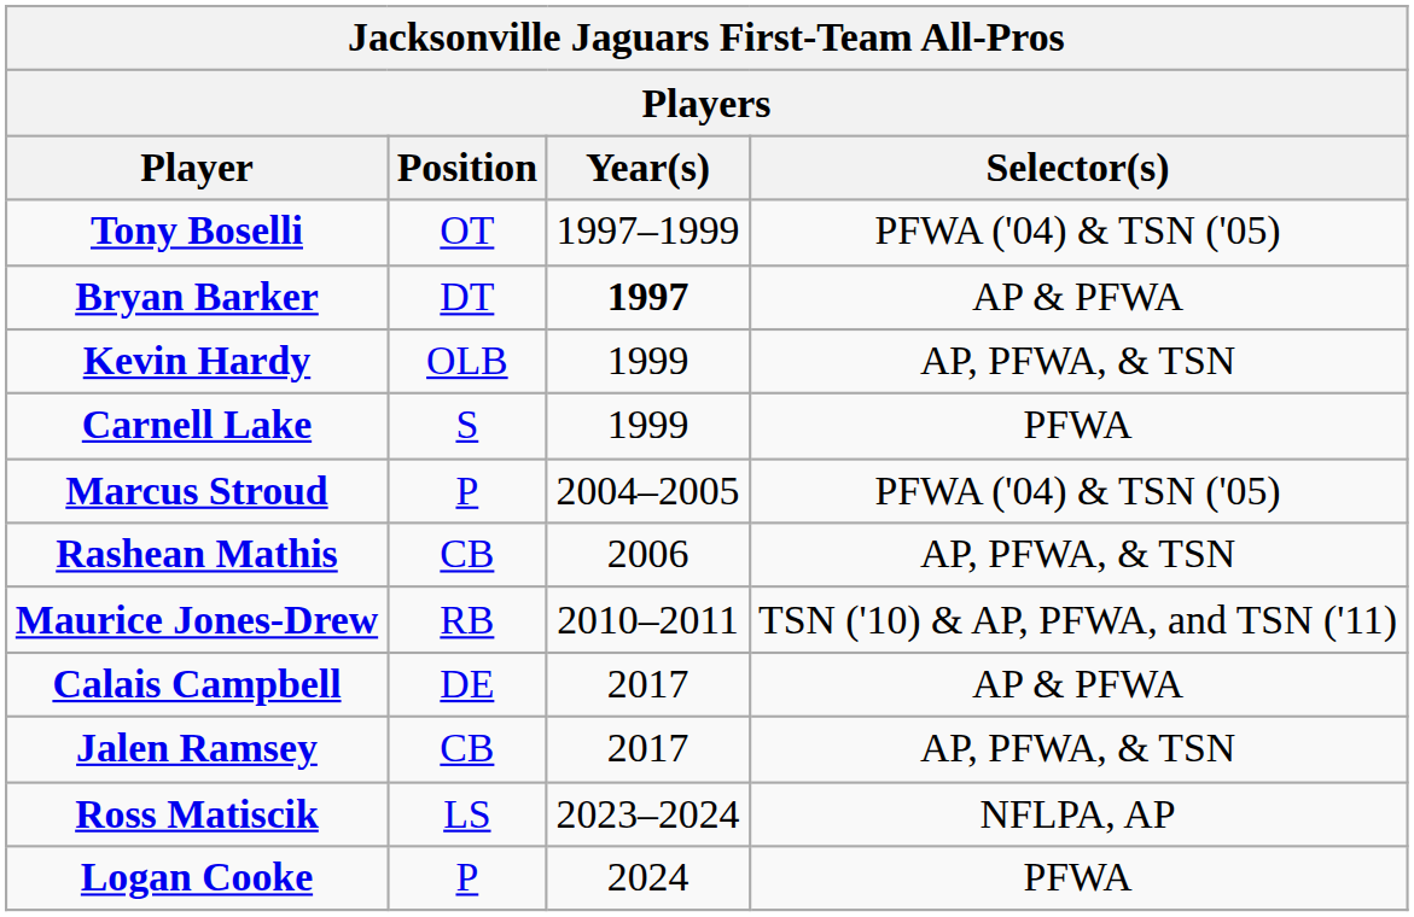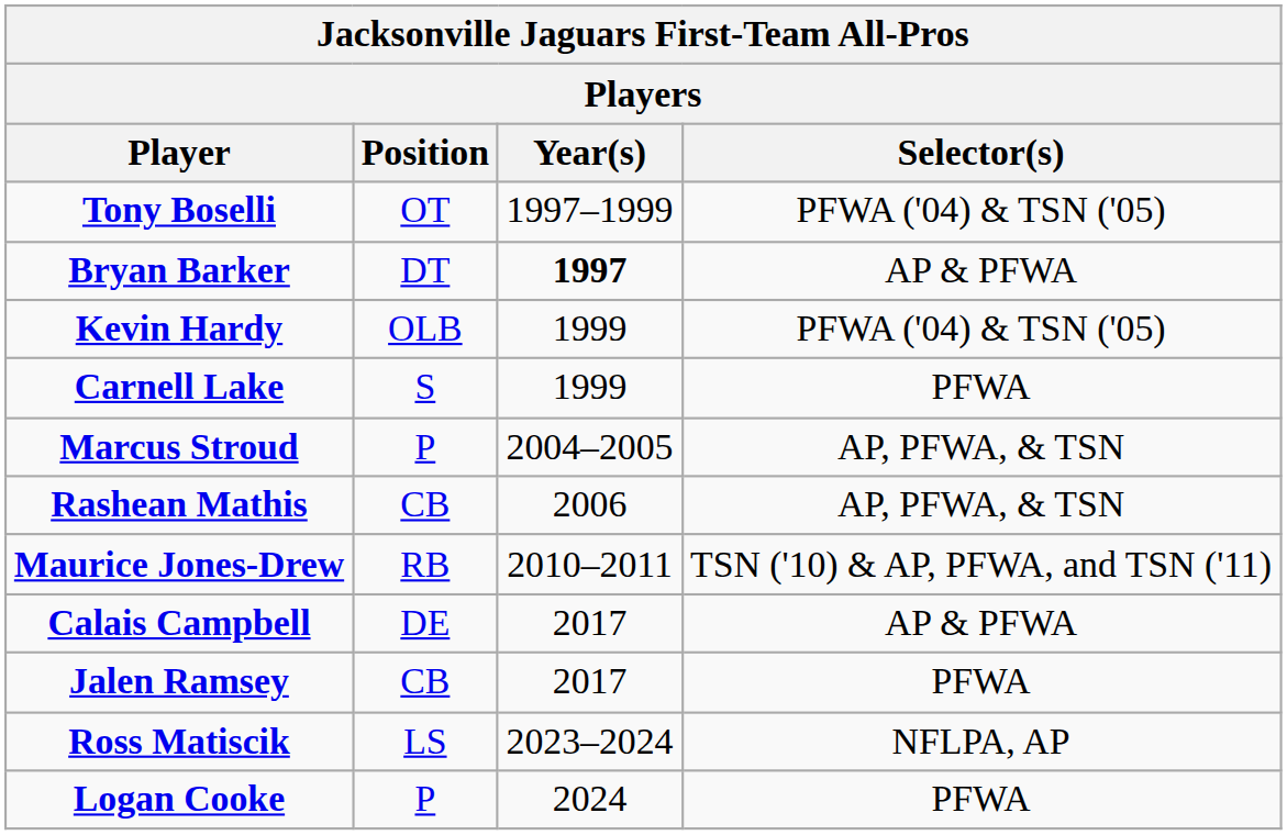Kevin Hardy | Selector(s): AP, PFWA, & TSN -> PFWA ('04) & TSN ('05)
Marcus Stroud | Selector(s): PFWA ('04) & TSN ('05) -> AP, PFWA, & TSN
Jalen Ramsey | Selector(s): AP, PFWA, & TSN -> PFWA
